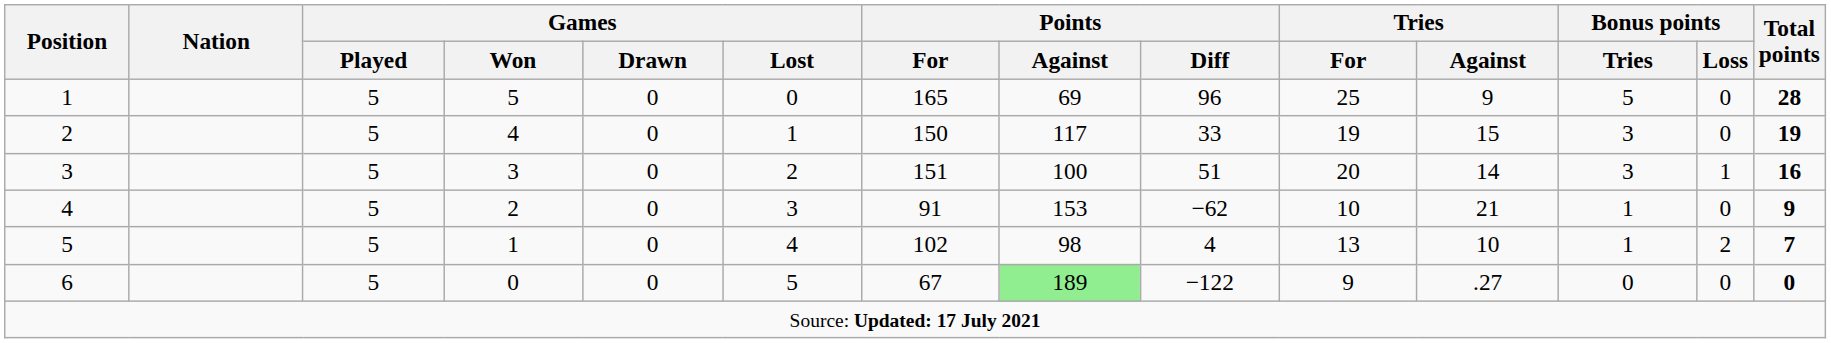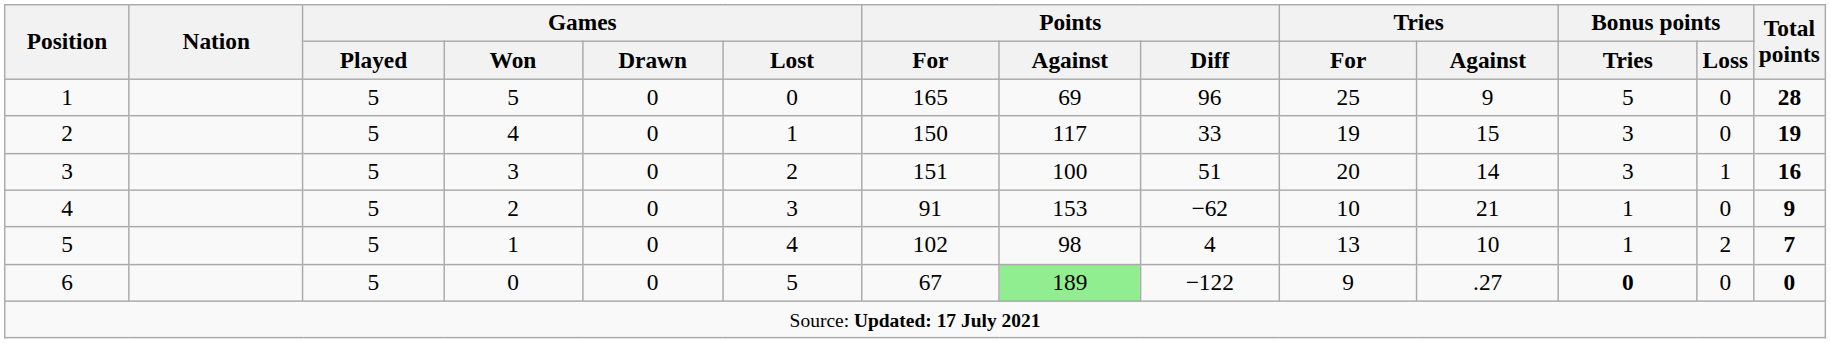6 | Bonus points / Tries: normal -> bold
